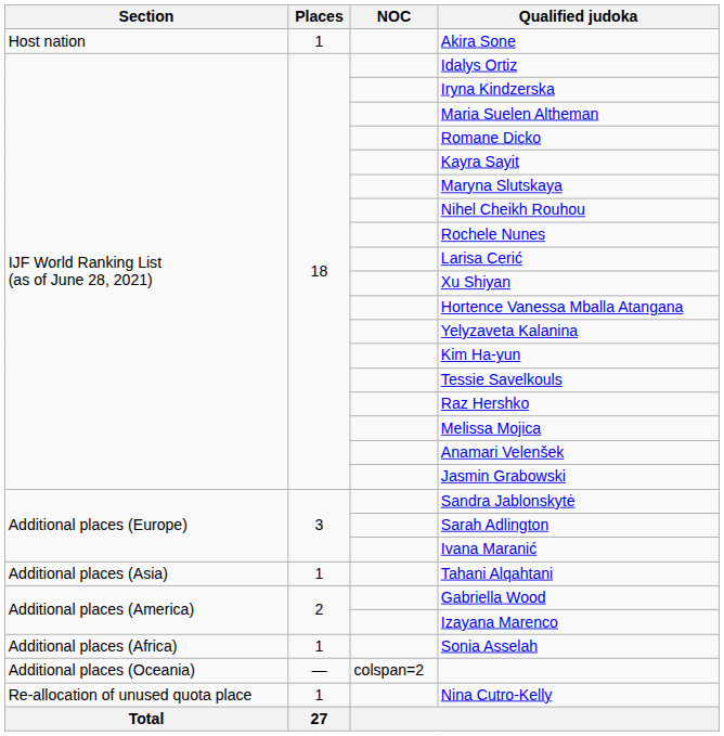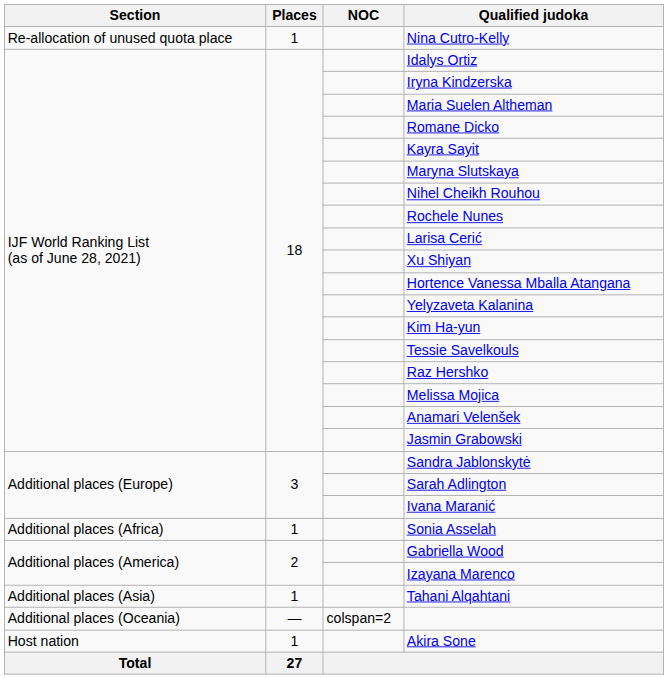rows swapped: Akira Sone <-> Nina Cutro-Kelly
rows swapped: Sonia Asselah <-> Tahani Alqahtani
